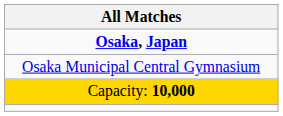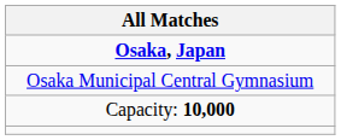row 4 | column 1: gold background -> no background
